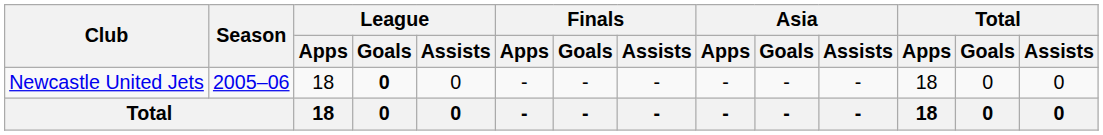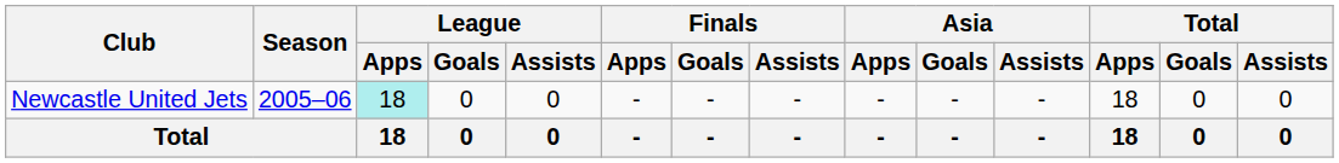Newcastle United Jets | League / Apps: no background -> paleturquoise background
Newcastle United Jets | League / Goals: bold -> normal
